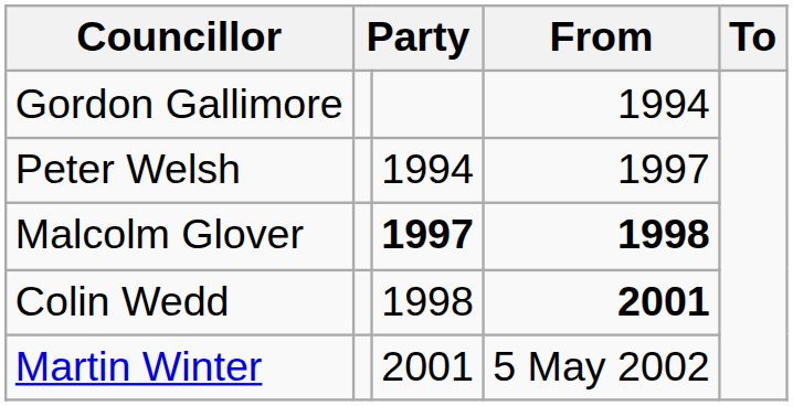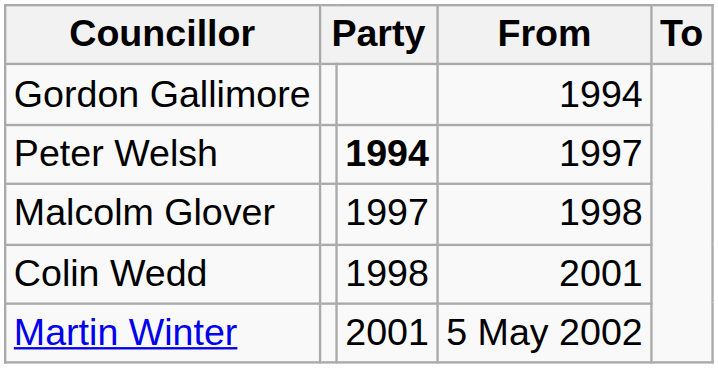Peter Welsh | column 3: normal -> bold
Malcolm Glover | column 3: bold -> normal
Malcolm Glover | From: bold -> normal
Colin Wedd | From: bold -> normal
